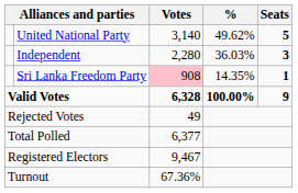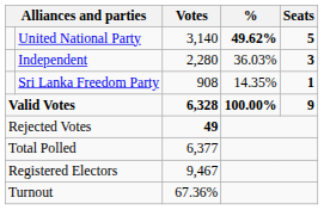United National Party | %: normal -> bold
Sri Lanka Freedom Party | Votes: pink background -> no background
Rejected Votes | Votes: normal -> bold
